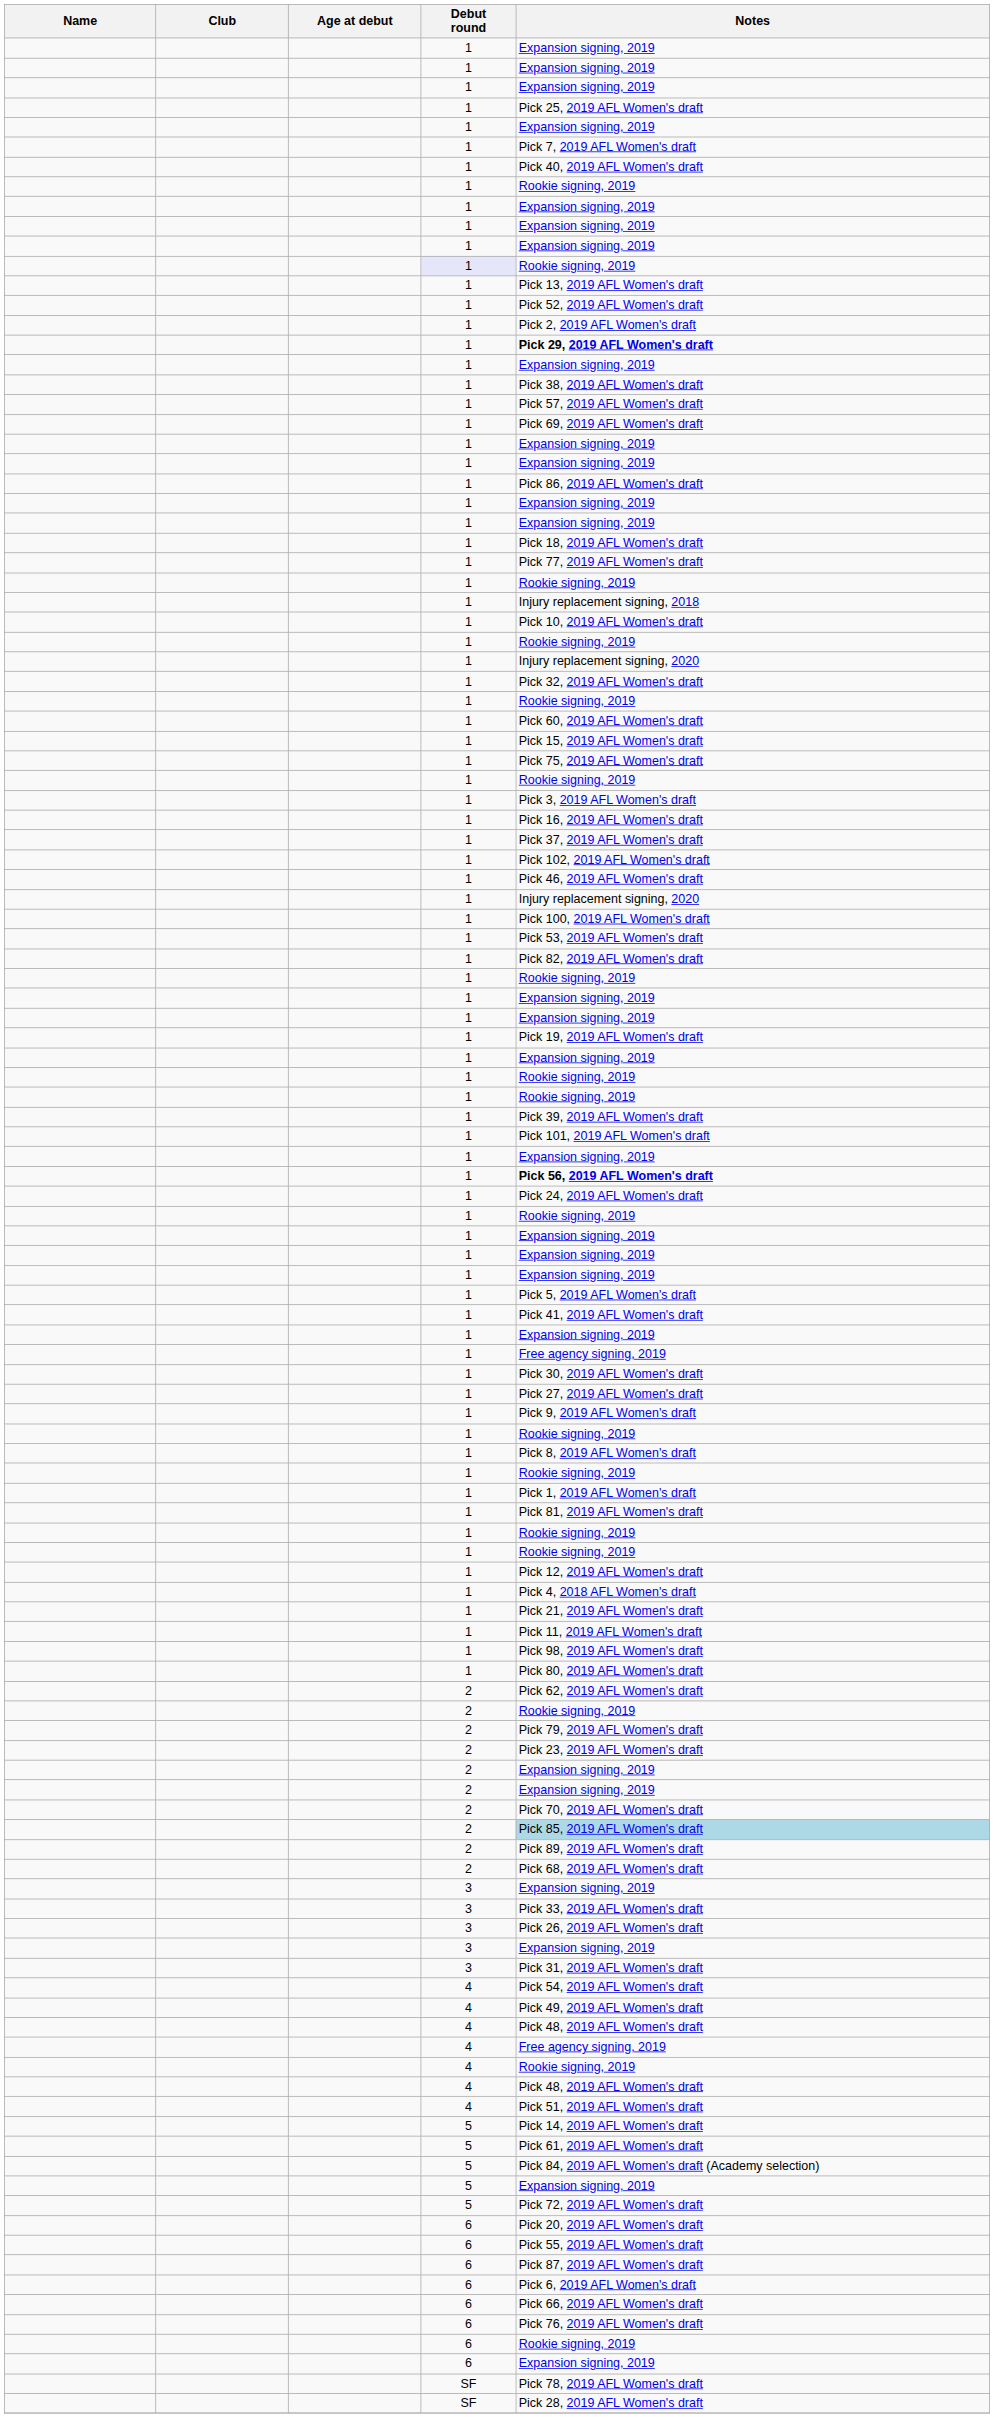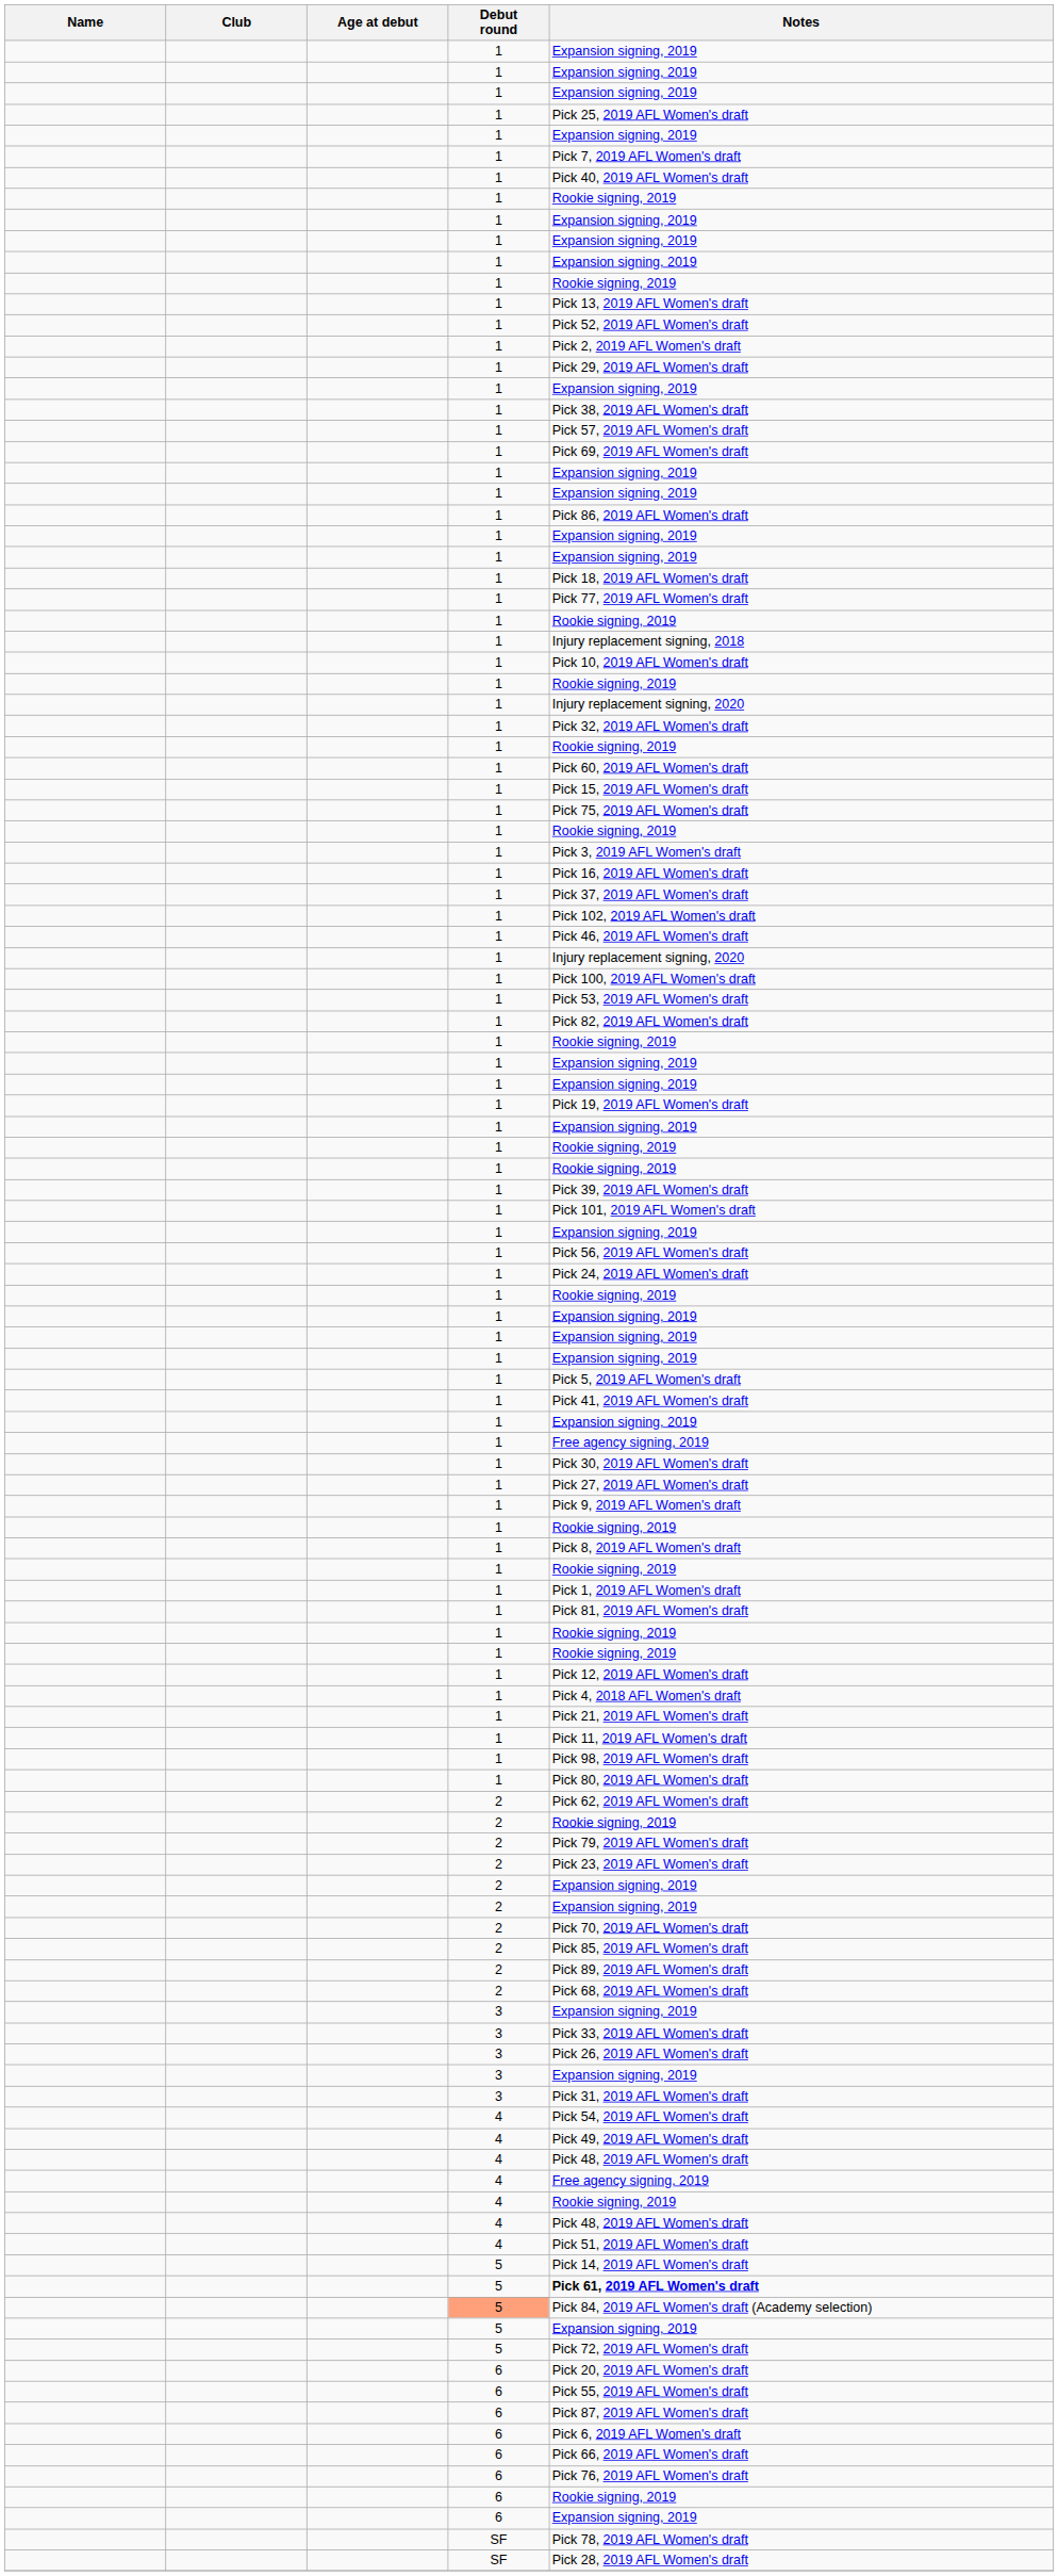row 13 | Debut round: lavender background -> no background
row 17 | Notes: bold -> normal
row 59 | Notes: bold -> normal
row 92 | Notes: lightblue background -> no background
row 108 | Notes: normal -> bold
row 109 | Debut round: no background -> lightsalmon background
